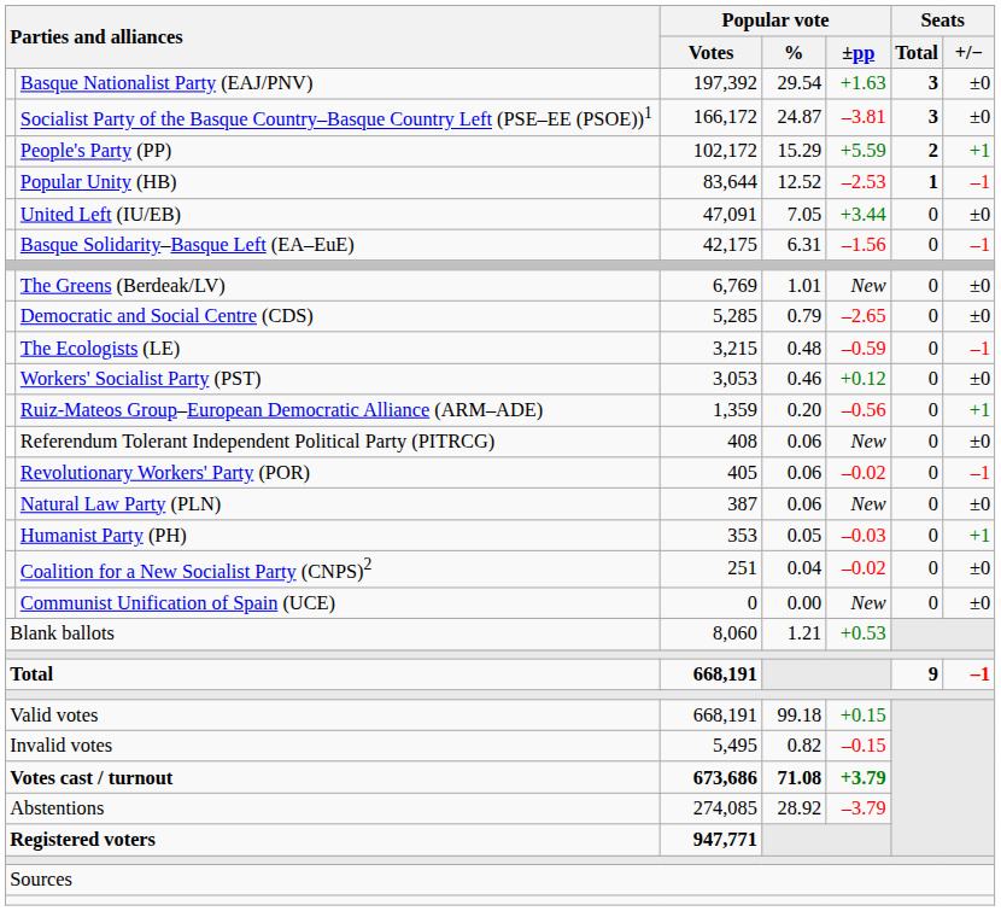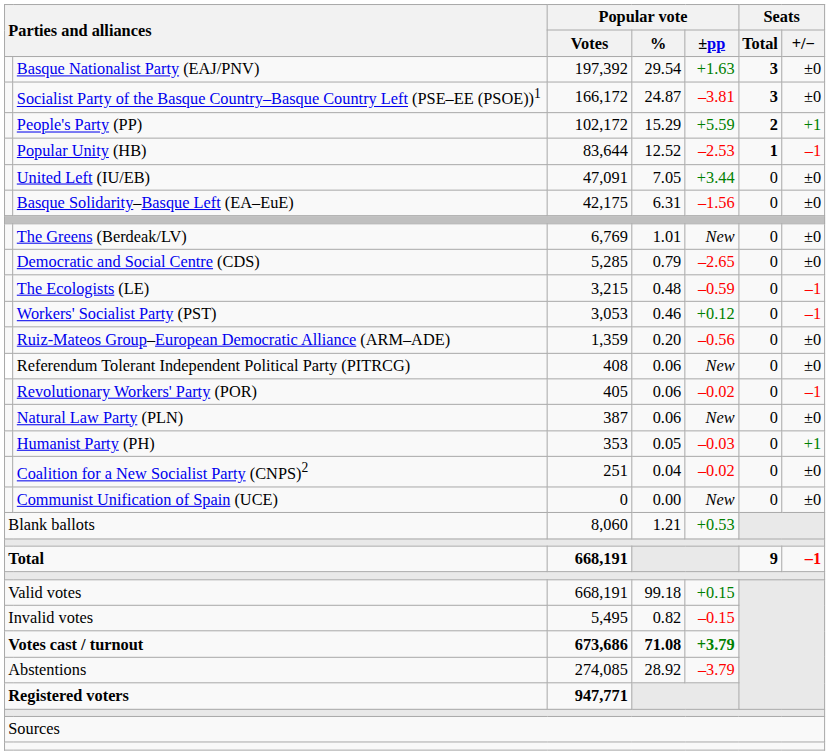Basque Solidarity–Basque Left (EA–EuE) | Seats / +/−: –1 -> ±0
Workers' Socialist Party (PST) | Seats / +/−: ±0 -> –1
Ruiz-Mateos Group–European Democratic Alliance (ARM–ADE) | Seats / +/−: +1 -> ±0
